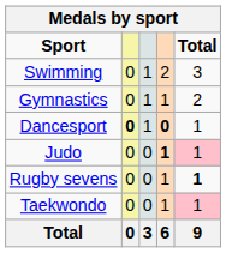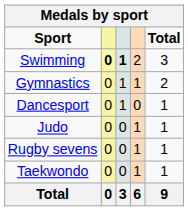Swimming | column 2: normal -> bold
Swimming | column 3: normal -> bold
Dancesport | column 2: bold -> normal
Dancesport | column 4: bold -> normal
Judo | column 4: bold -> normal
Judo | Total: pink background -> no background
Rugby sevens | Total: bold -> normal
Taekwondo | Total: pink background -> no background
